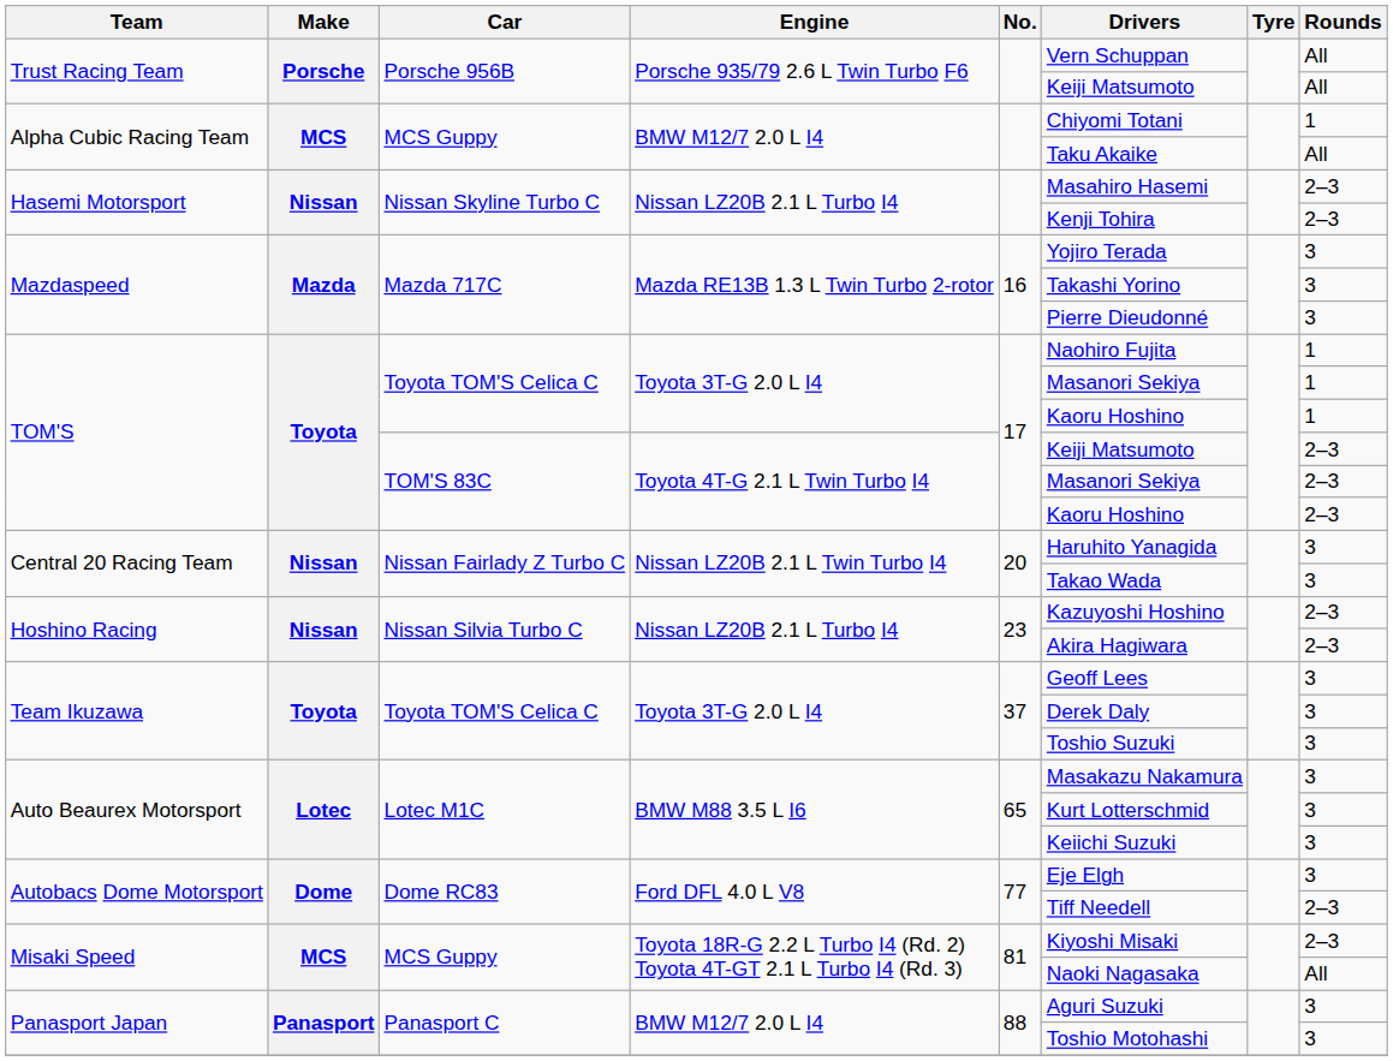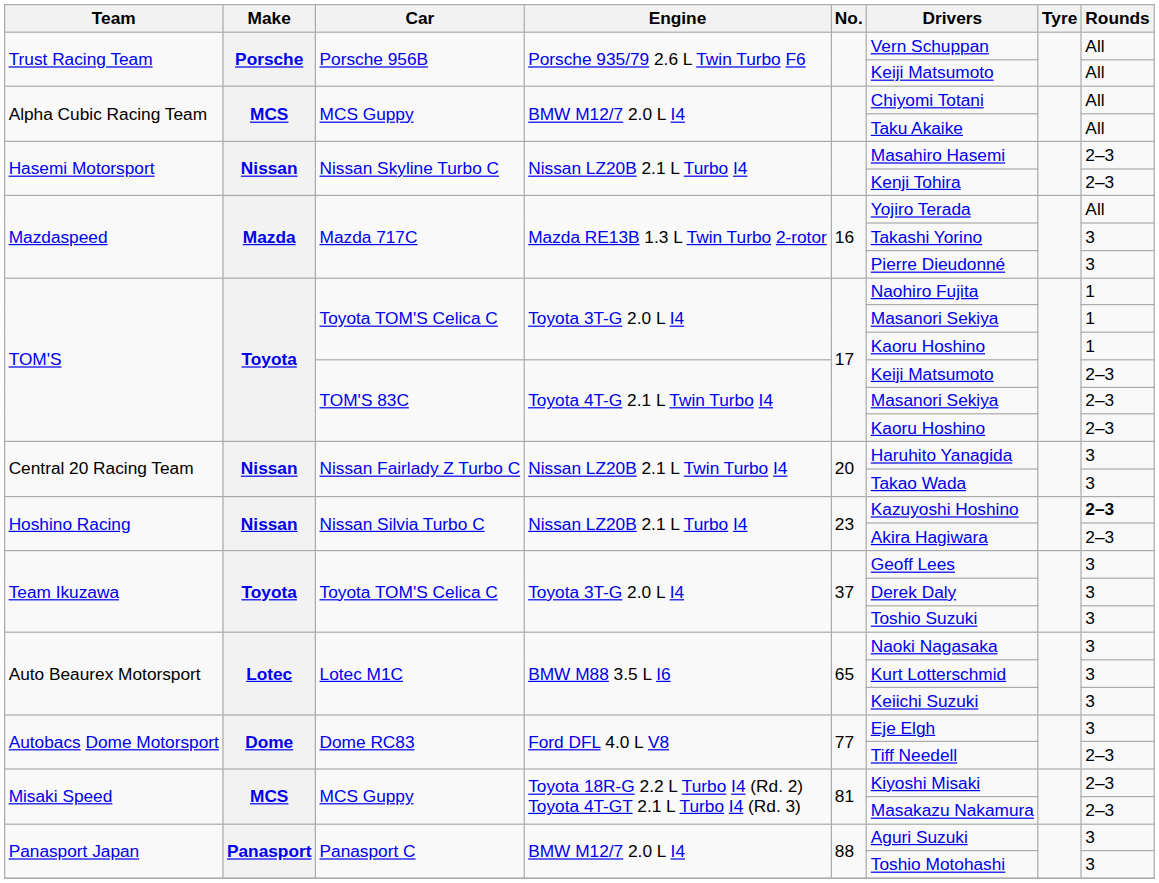row 4 | Rounds: 1 -> All
row 8 | Rounds: 3 -> All
row 19 | Rounds: normal -> bold
row 24 | Drivers: Masakazu Nakamura -> Naoki Nagasaka
row 30 | Drivers: Naoki Nagasaka -> Masakazu Nakamura
row 30 | Rounds: All -> 2–3
